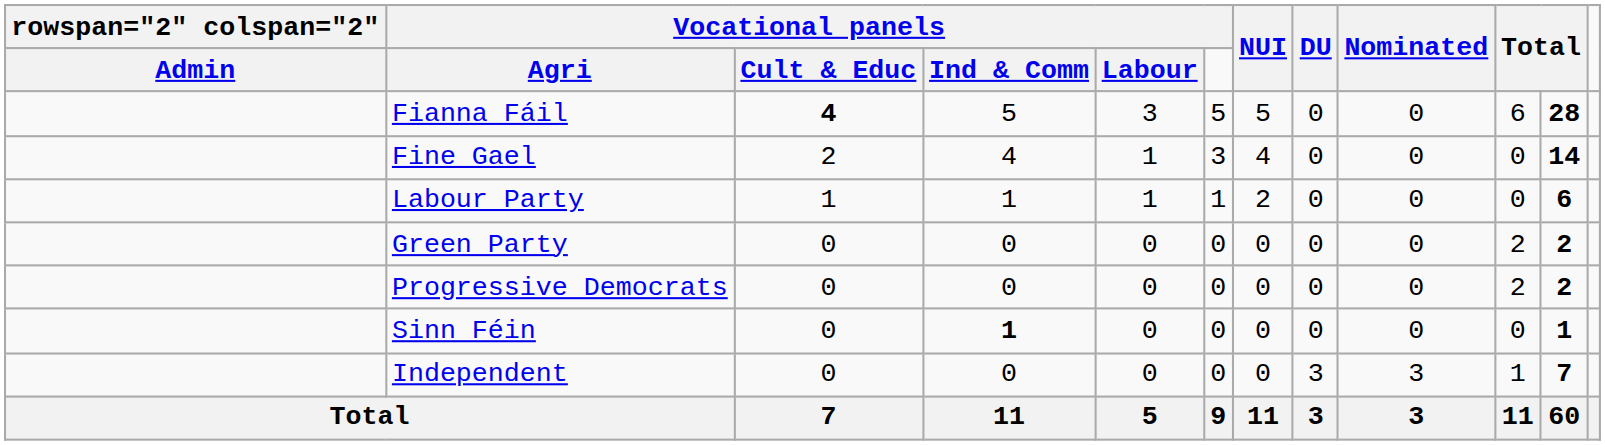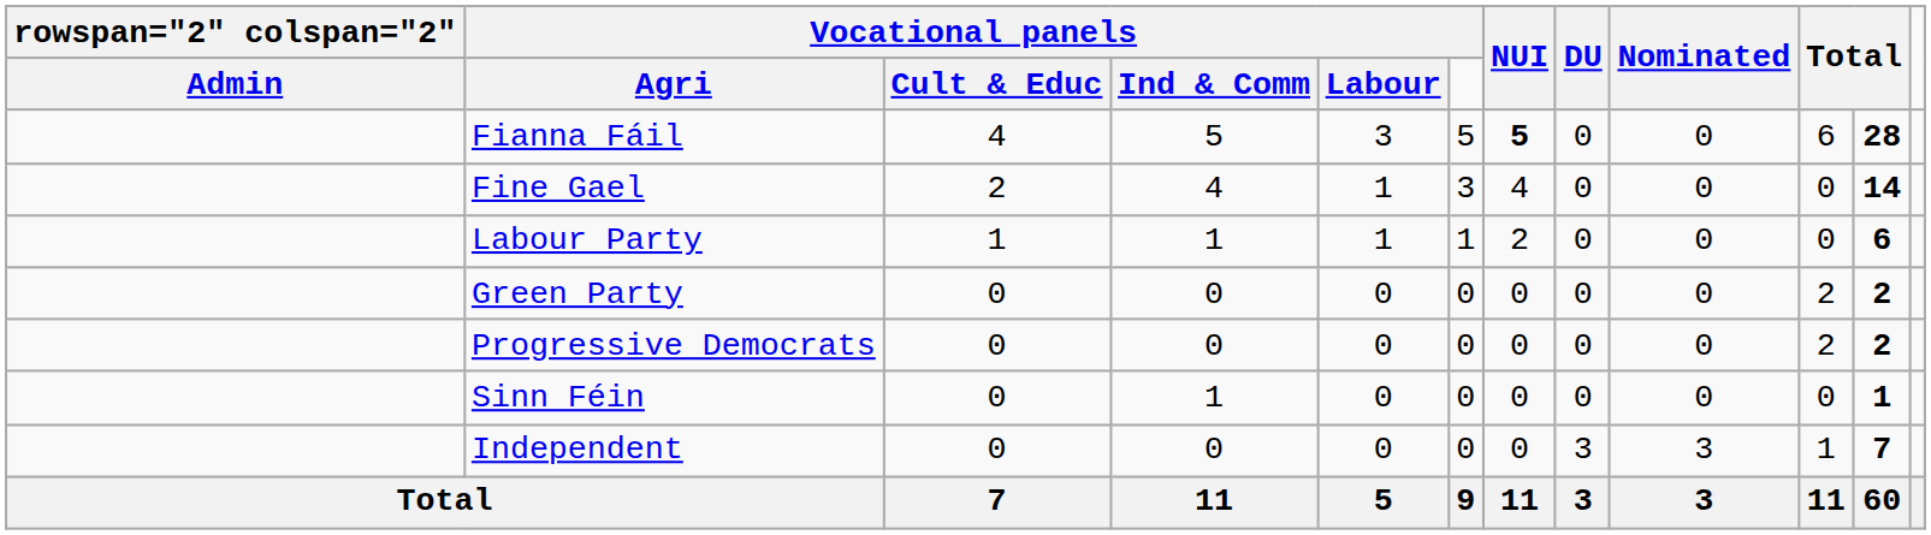Fianna Fáil | Vocational panels / Cult & Educ: bold -> normal
Fianna Fáil | NUI: normal -> bold
Sinn Féin | Vocational panels / Ind & Comm: bold -> normal
